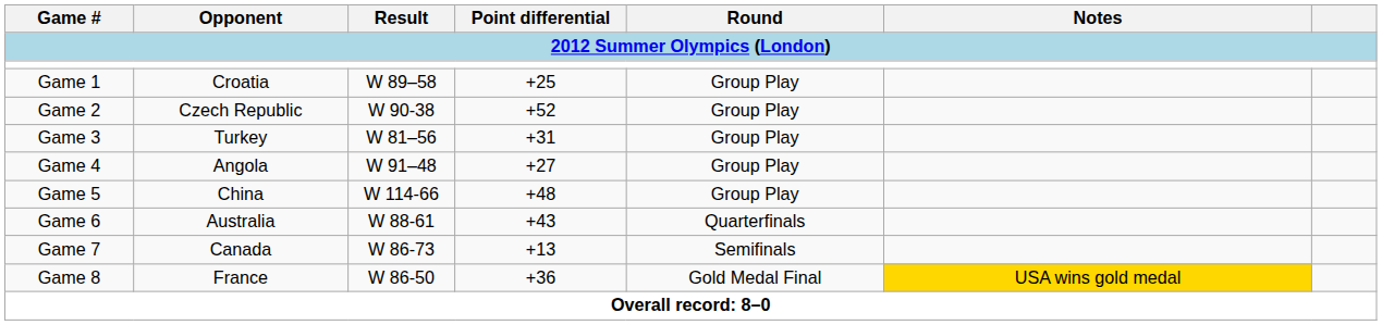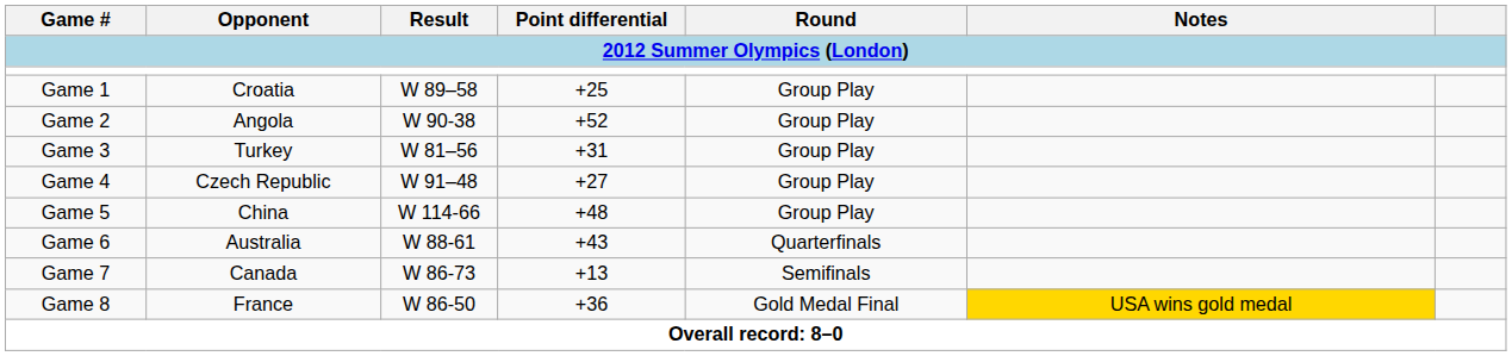Game 2 | Opponent: Czech Republic -> Angola
Game 4 | Opponent: Angola -> Czech Republic
